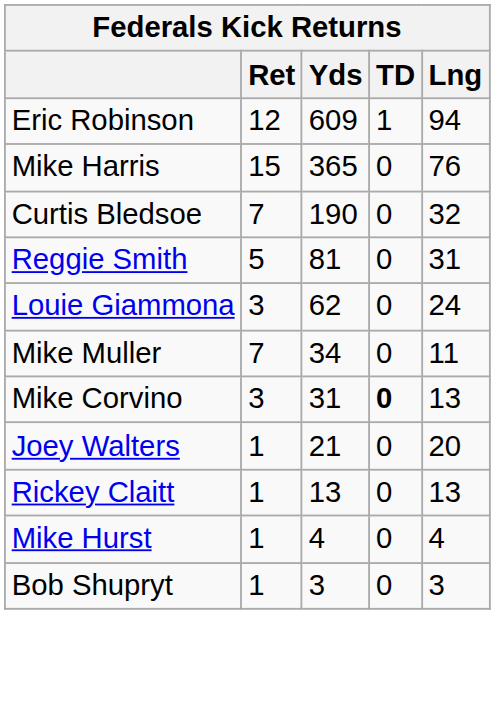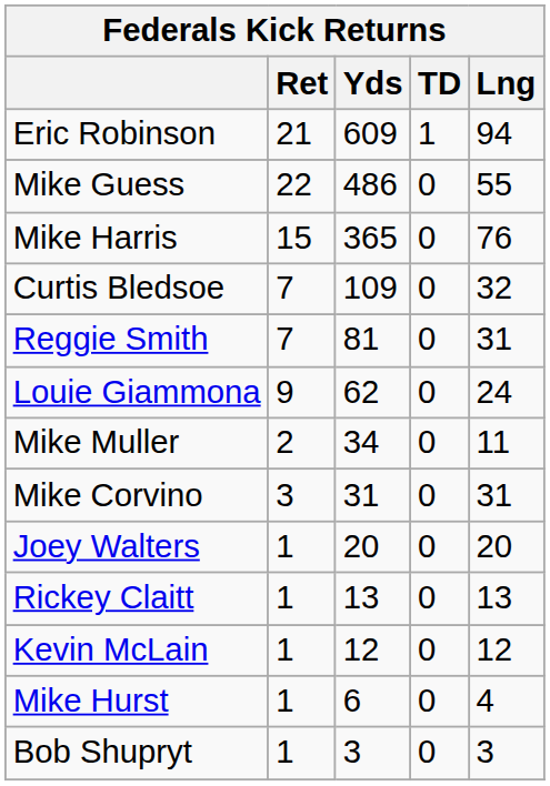Eric Robinson | Ret: 12 -> 21
+ row: Mike Guess | 22 | 486 | 0 | 55
Curtis Bledsoe | Yds: 190 -> 109
Reggie Smith | Ret: 5 -> 7
Louie Giammona | Ret: 3 -> 9
Mike Muller | Ret: 7 -> 2
Mike Corvino | TD: bold -> normal
Mike Corvino | Lng: 13 -> 31
Joey Walters | Yds: 21 -> 20
+ row: Kevin McLain | 1 | 12 | 0 | 12
Mike Hurst | Yds: 4 -> 6
